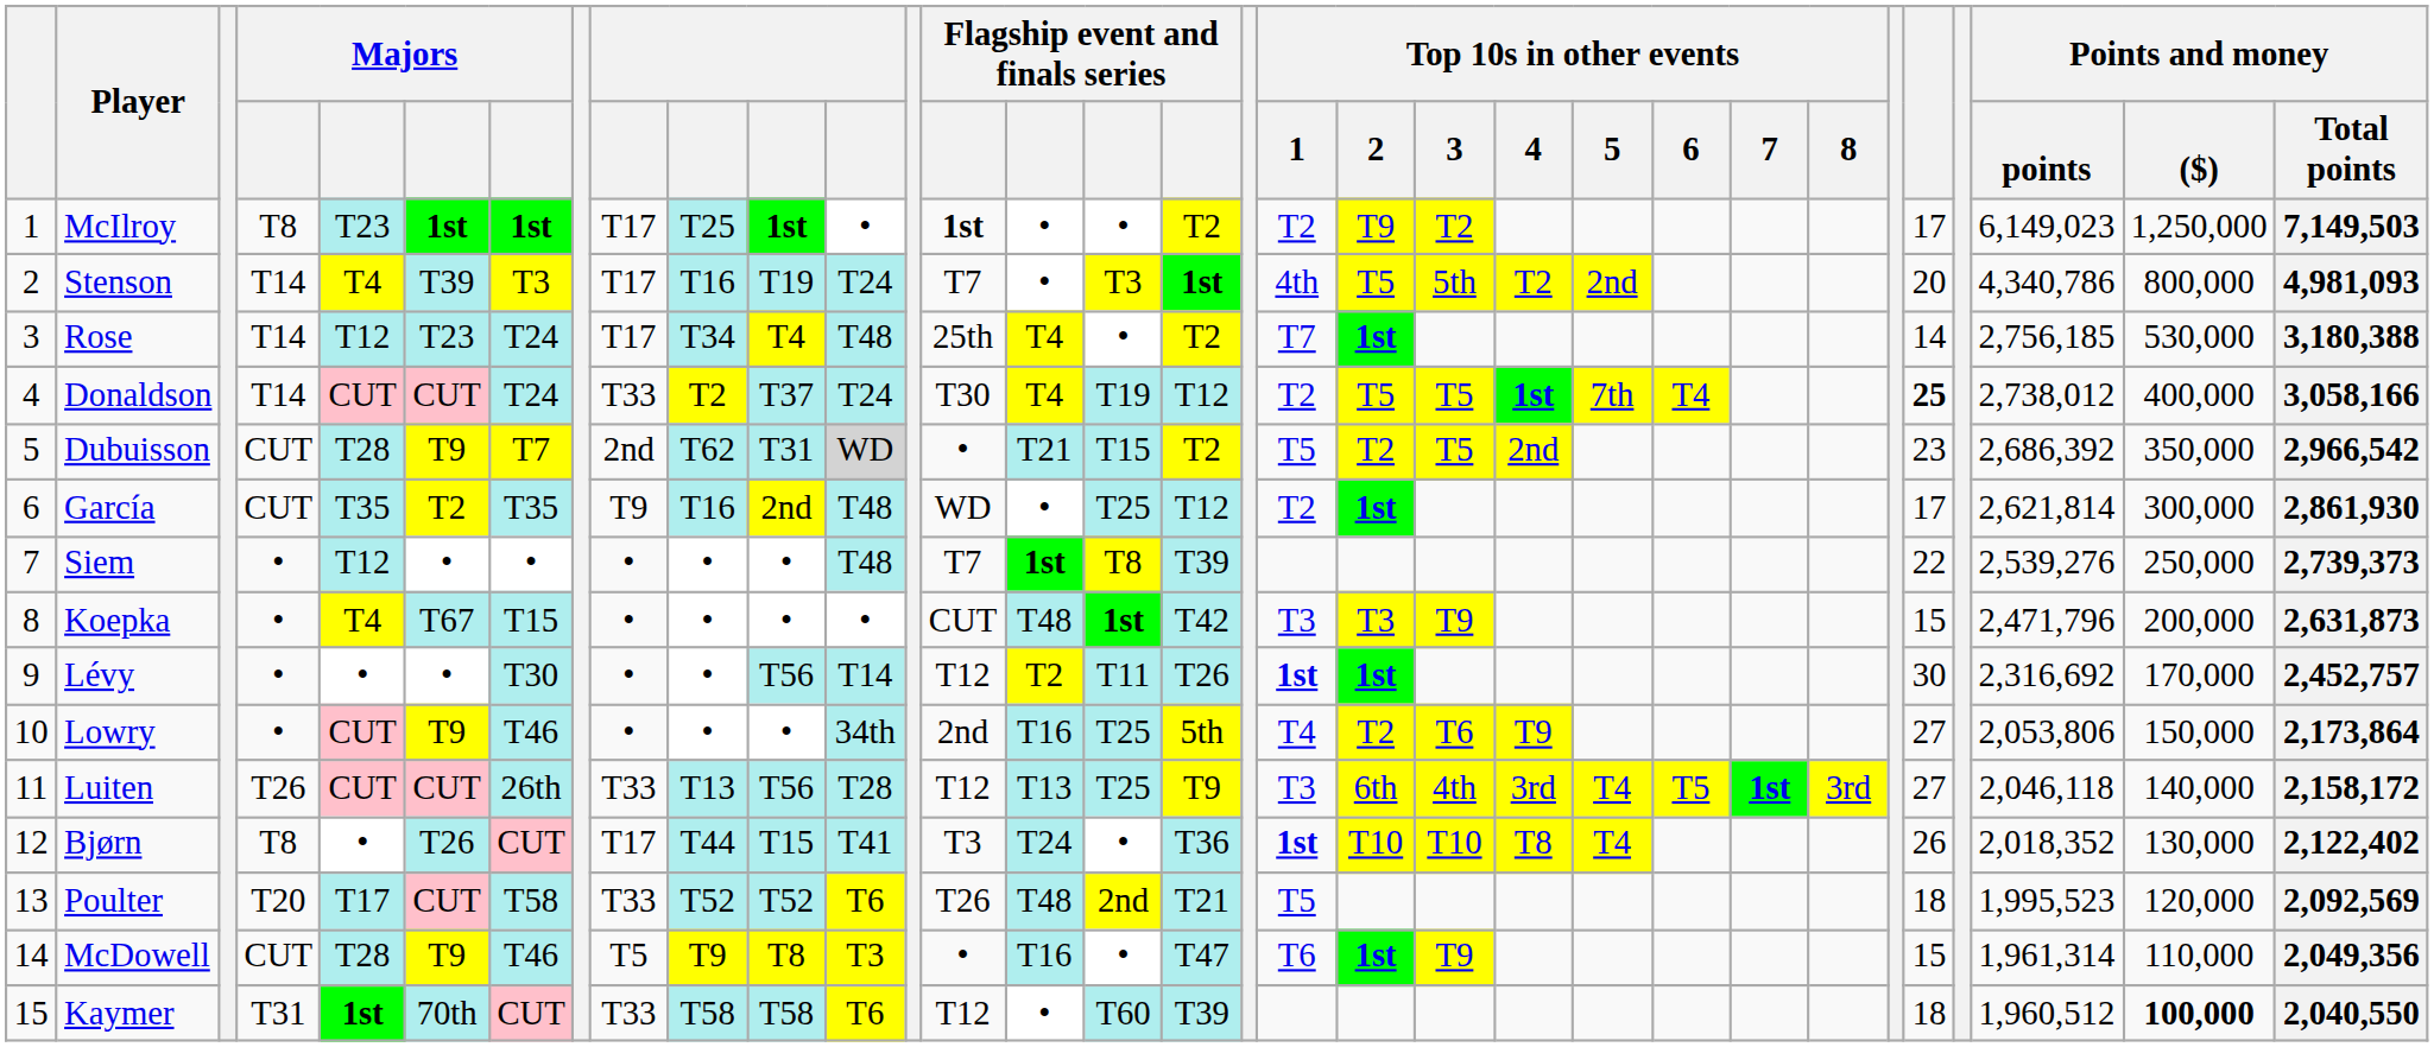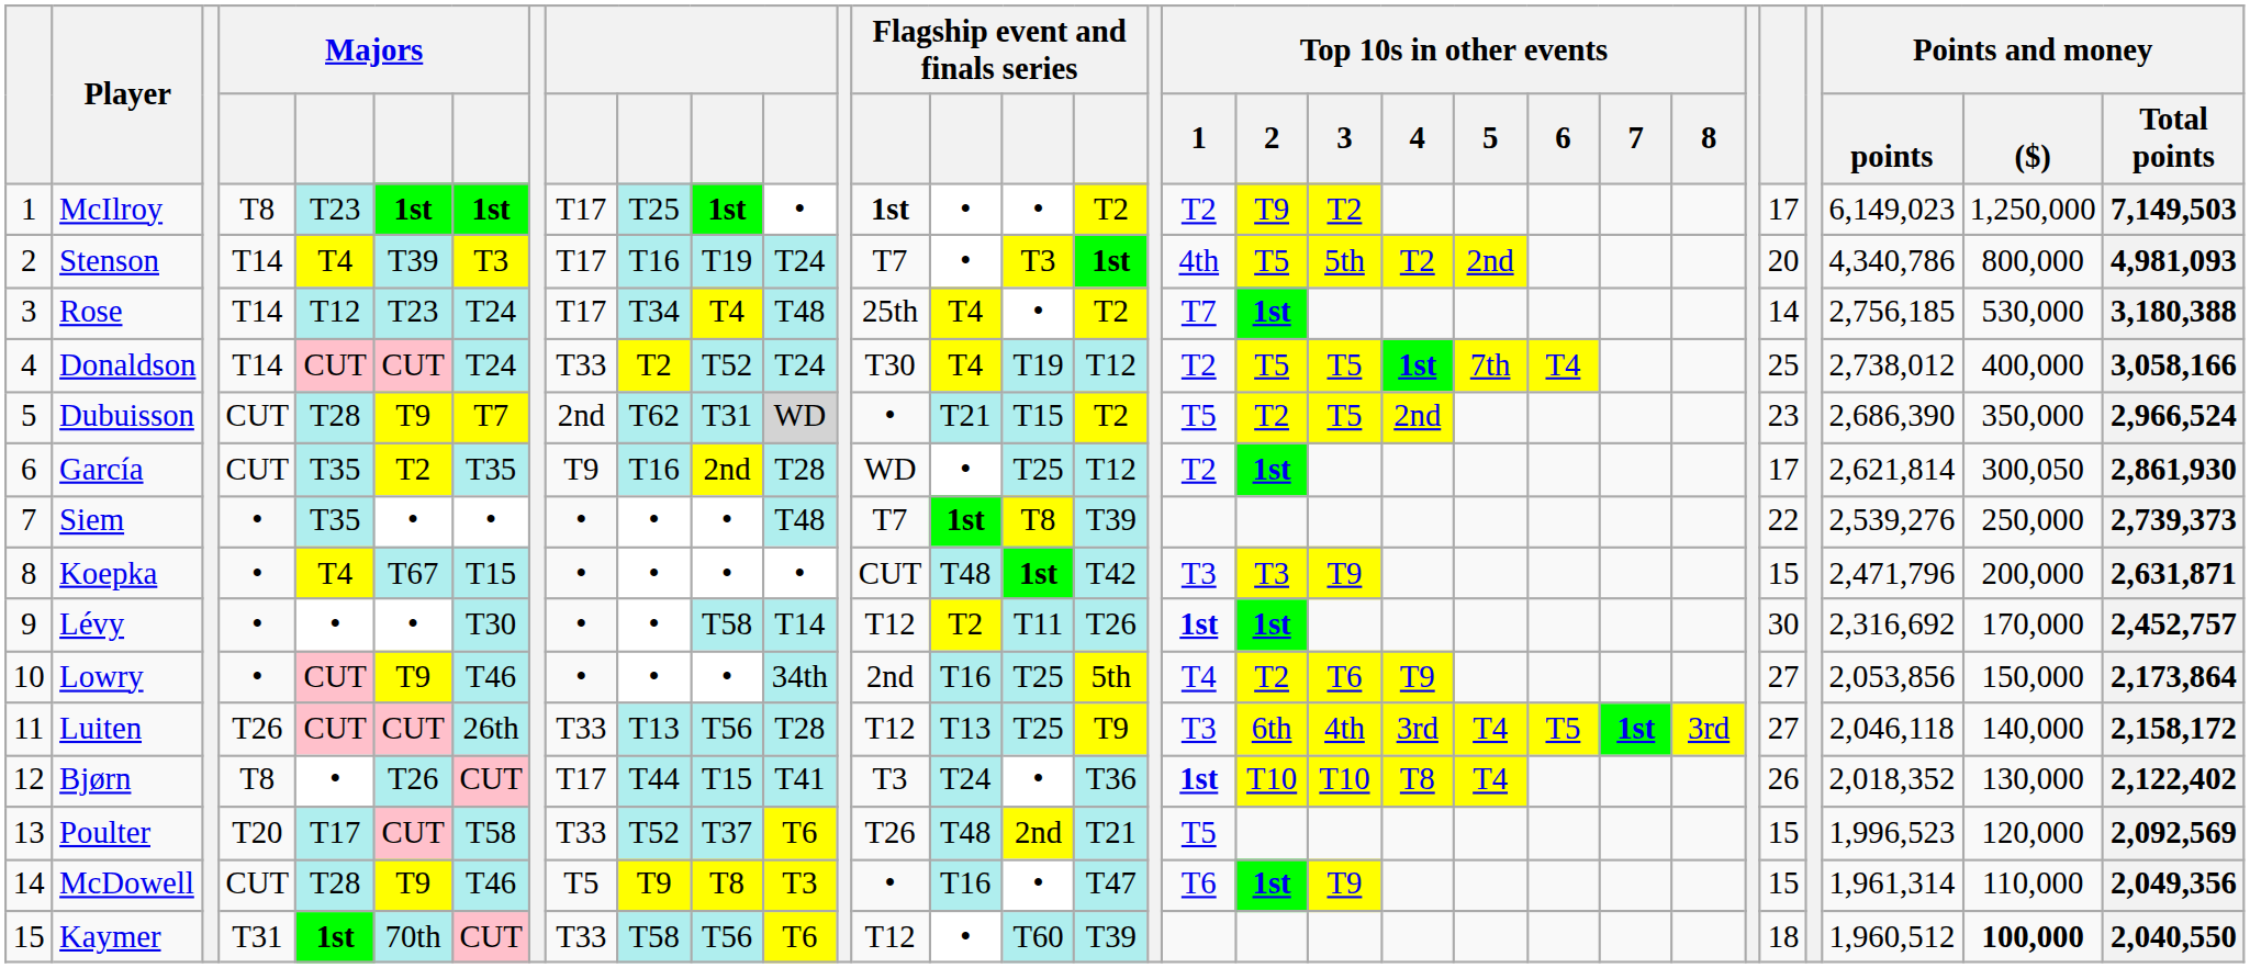Donaldson | column 11: T37 -> T52
Donaldson | column 28: bold -> normal
Dubuisson | Points and money / points: 2,686,392 -> 2,686,390
Dubuisson | Points and money / Total points: 2,966,542 -> 2,966,524
García | column 12: T48 -> T28
García | Points and money / ($): 300,000 -> 300,050
Siem | column 5: T12 -> T35
Koepka | Points and money / Total points: 2,631,873 -> 2,631,871
Lévy | column 11: T56 -> T58
Lowry | Points and money / points: 2,053,806 -> 2,053,856
Poulter | column 11: T52 -> T37
Poulter | column 28: 18 -> 15
Poulter | Points and money / points: 1,995,523 -> 1,996,523
Kaymer | column 11: T58 -> T56
